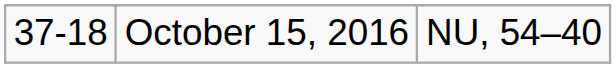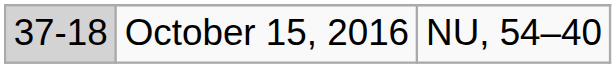October 15, 2016 | column 1: no background -> lightgrey background
